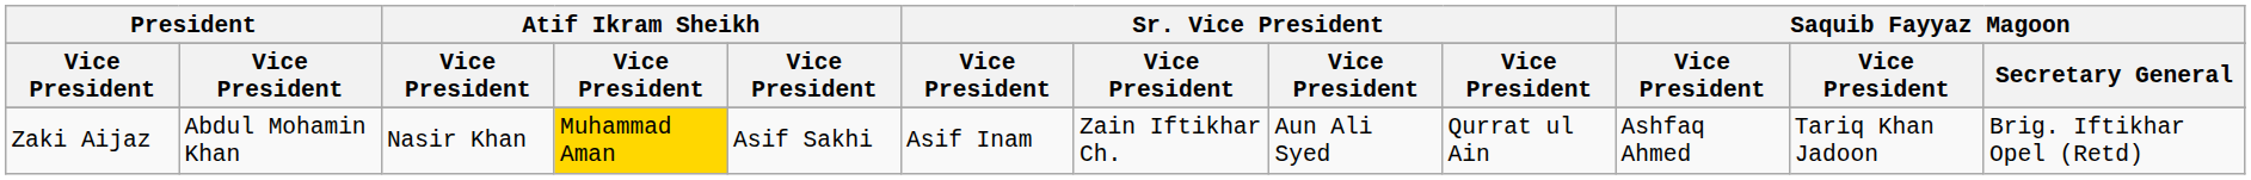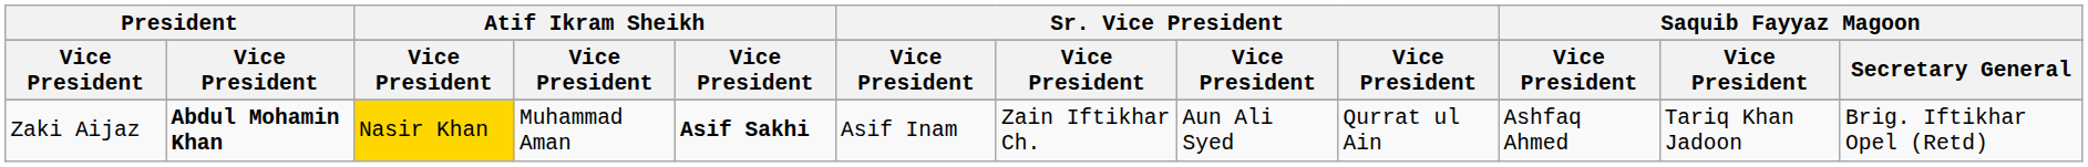Zaki Aijaz | column 2: normal -> bold
Zaki Aijaz | column 3: no background -> gold background
Zaki Aijaz | column 4: gold background -> no background
Zaki Aijaz | column 5: normal -> bold
